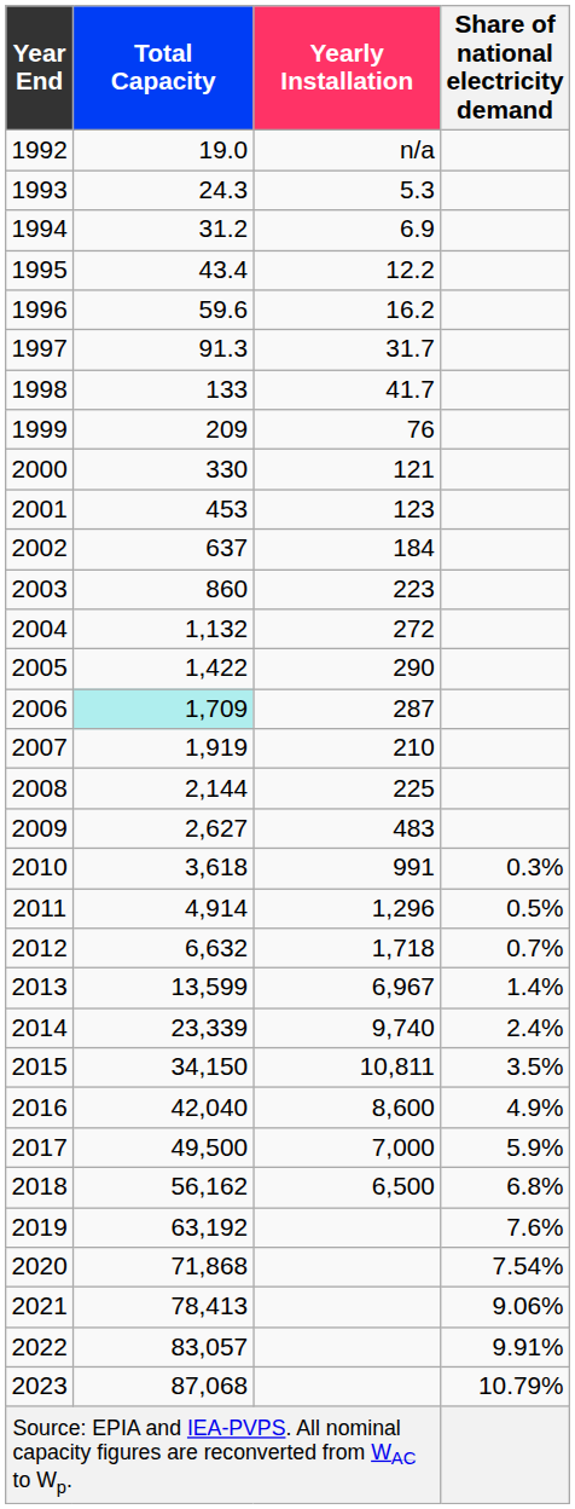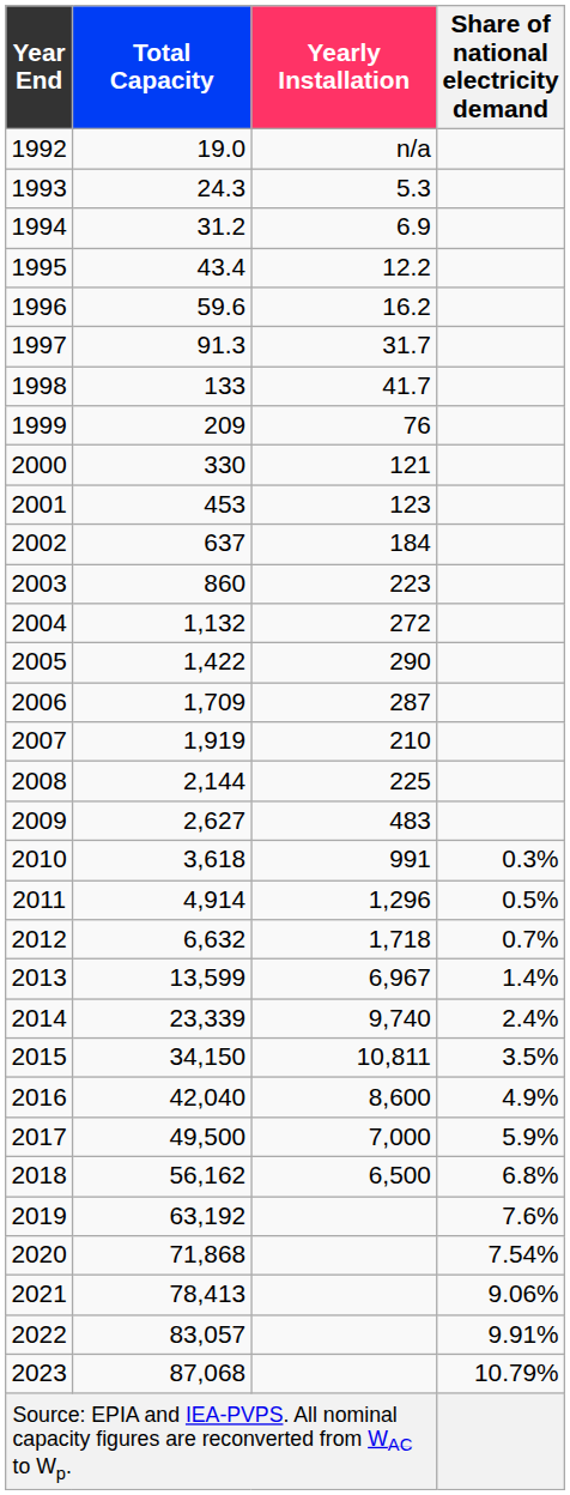2006 | Total Capacity: paleturquoise background -> no background
